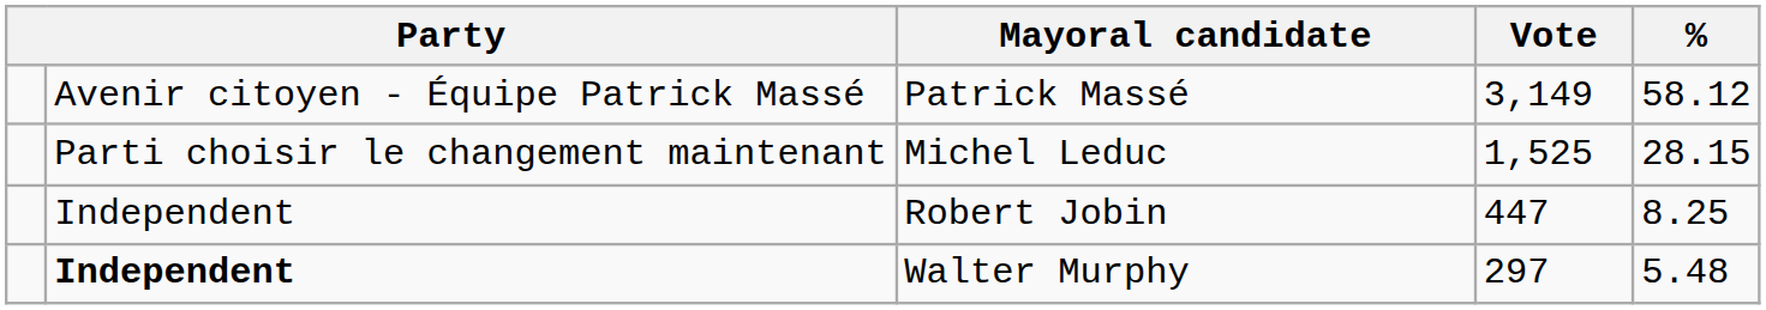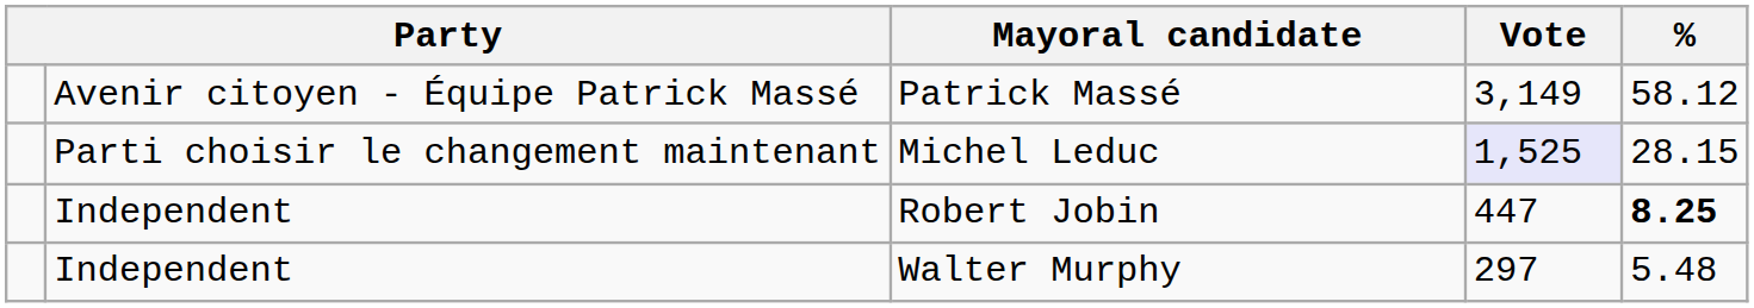Michel Leduc | Vote: no background -> lavender background
Robert Jobin | %: normal -> bold
Walter Murphy | column 2: bold -> normal
